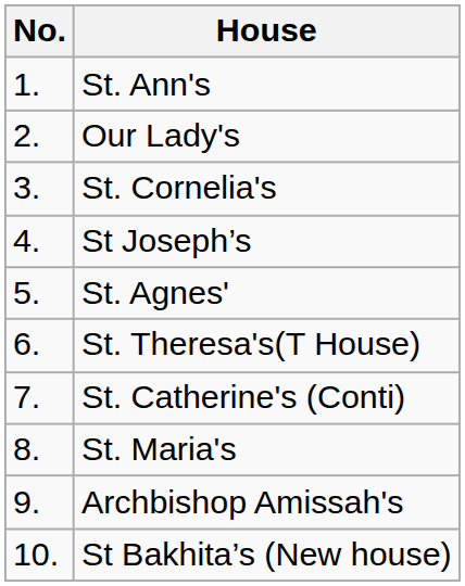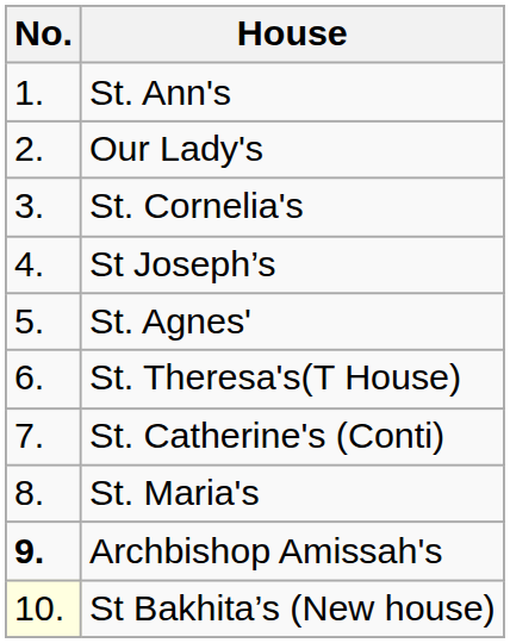Archbishop Amissah's | No.: normal -> bold
St Bakhita’s (New house) | No.: no background -> lightyellow background
